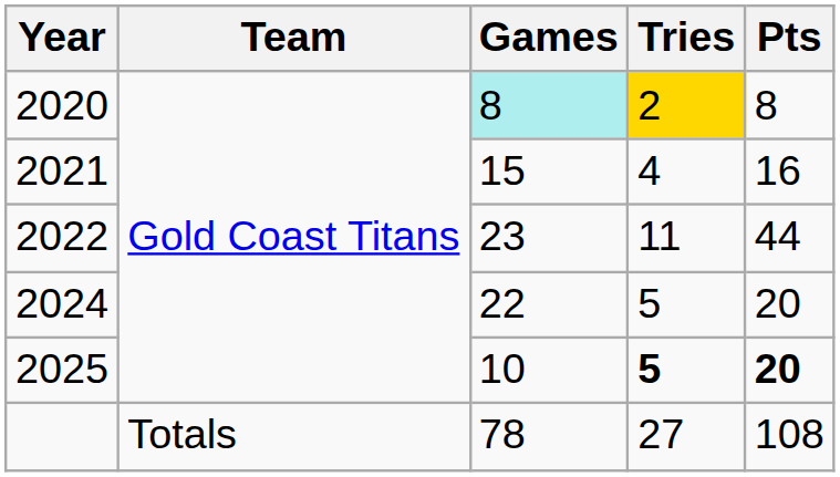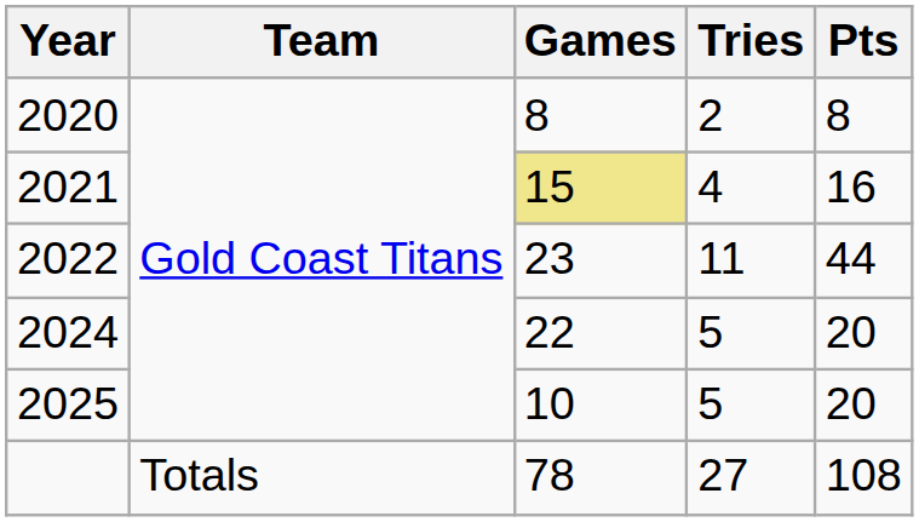2020 | Games: paleturquoise background -> no background
2020 | Tries: gold background -> no background
2021 | Games: no background -> khaki background
2025 | Tries: bold -> normal
2025 | Pts: bold -> normal
